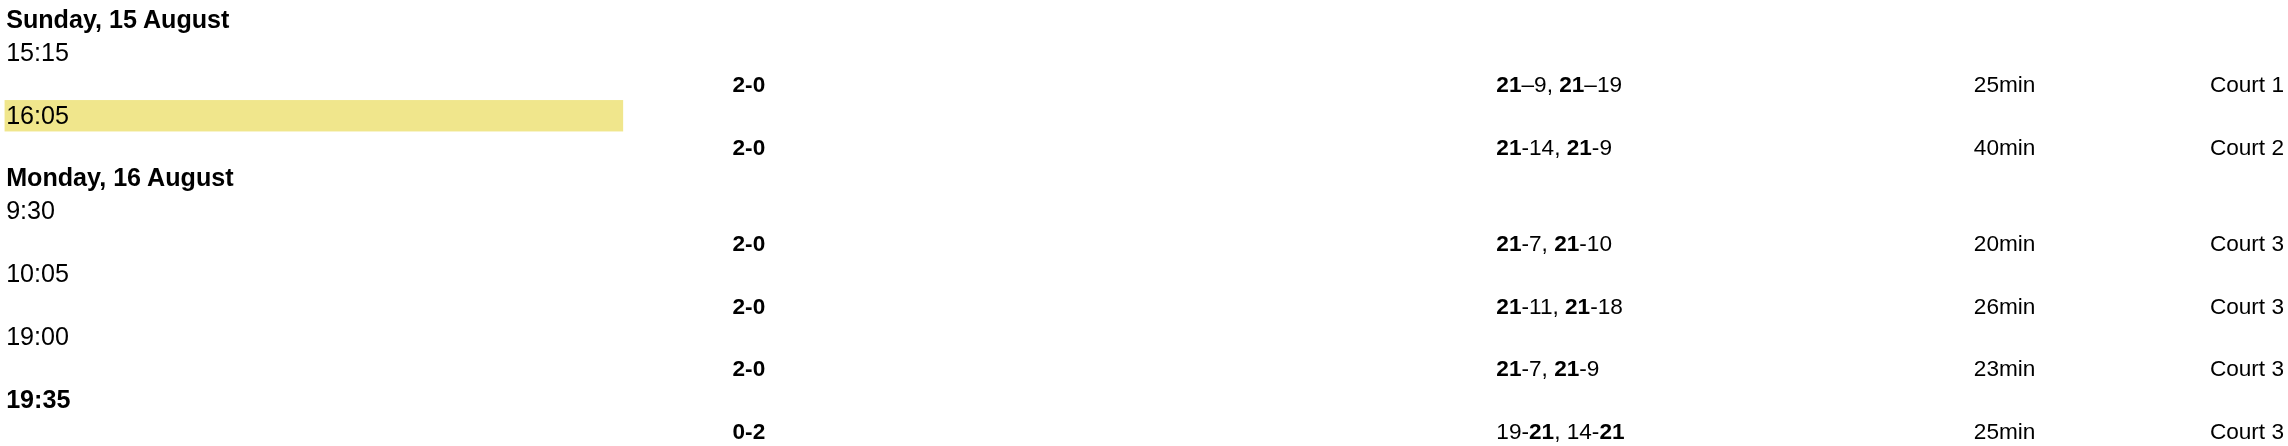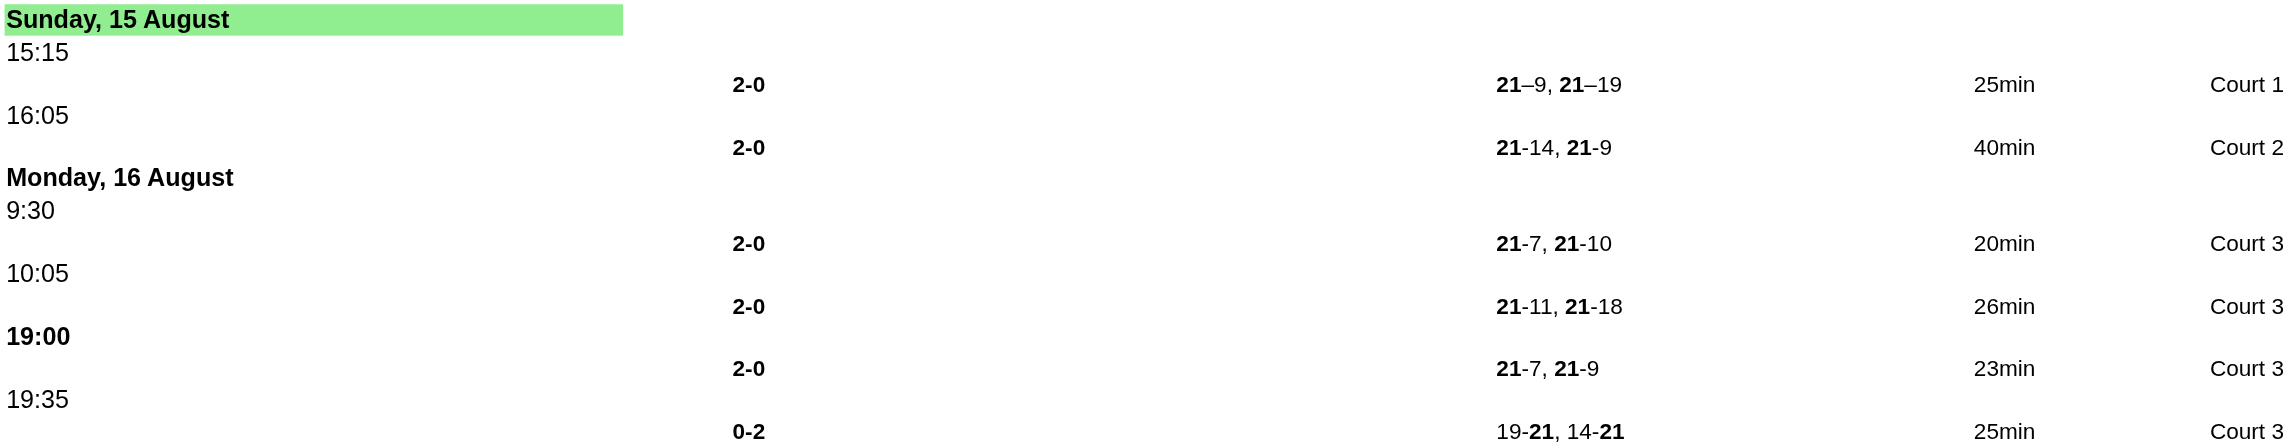Sunday, 15 August | column 1: no background -> lightgreen background
16:05 | column 1: khaki background -> no background
19:00 | column 1: normal -> bold
19:35 | column 1: bold -> normal
